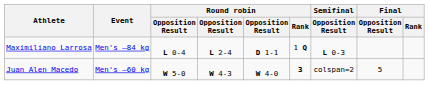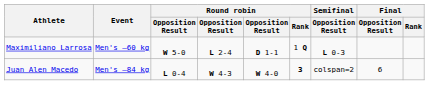Maximiliano Larrosa | Event: Men's –84 kg -> Men's –60 kg
Maximiliano Larrosa | column 3: L 0-4 -> W 5-0
Juan Alen Macedo | Event: Men's –60 kg -> Men's –84 kg
Juan Alen Macedo | column 3: W 5-0 -> L 0-4
Juan Alen Macedo | Final / Opposition Result: 5 -> 6
